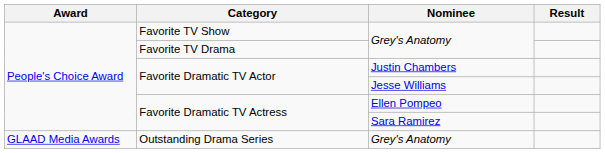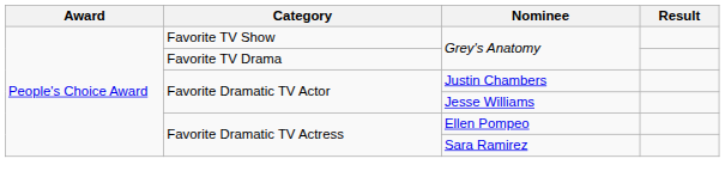- row: GLAAD Media Awards | Outstanding Drama Series | Grey's Anatomy
